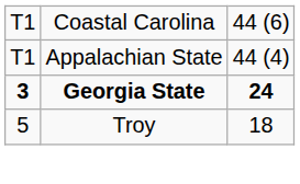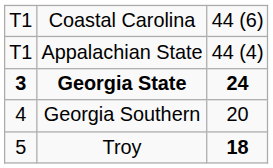+ row: 4 | Georgia Southern | 20
Troy | column 3: normal -> bold
